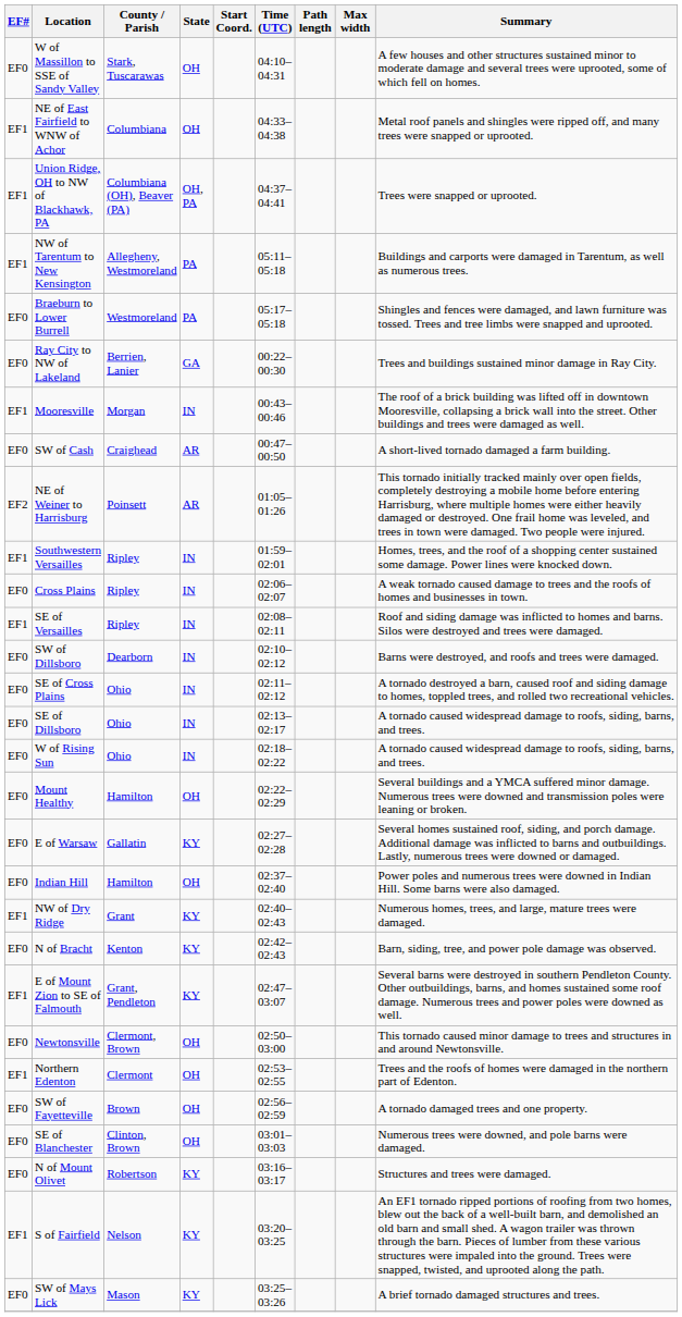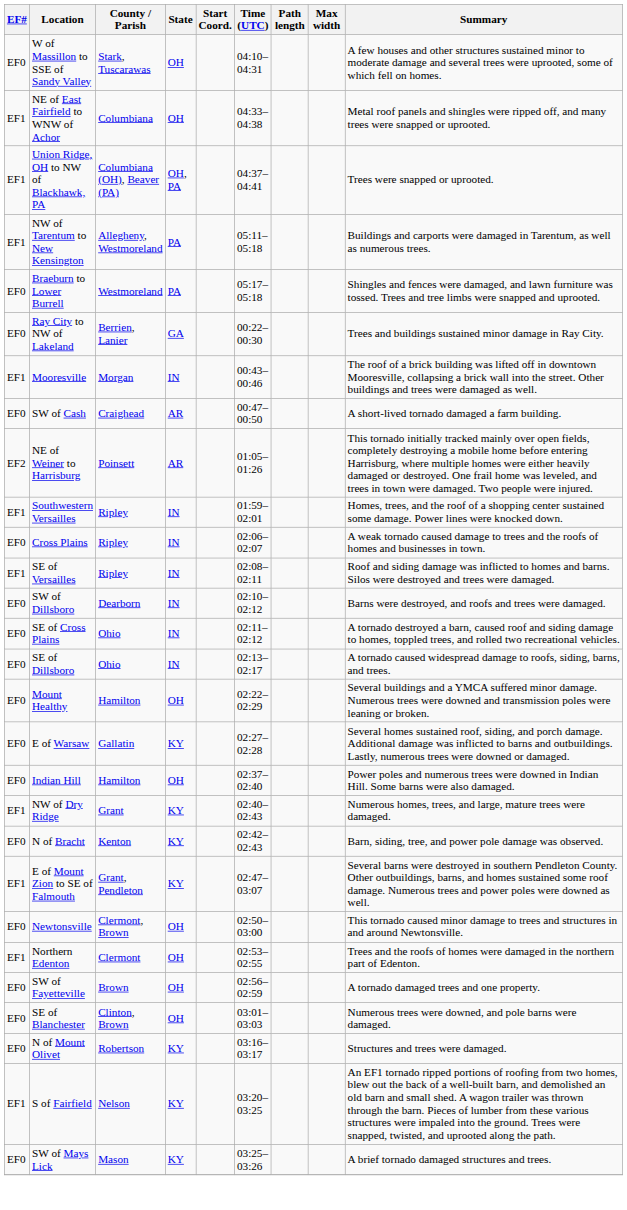- row: EF0 | W of Rising Sun | Ohio | IN | 02:18–02:22 | A tornado caused widespread damage to roofs, siding, barns, and trees.
